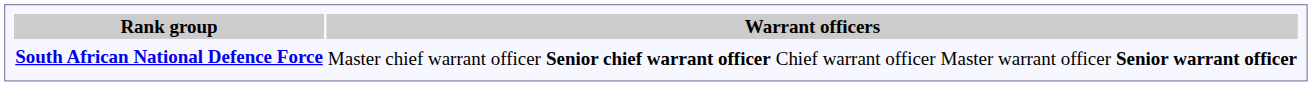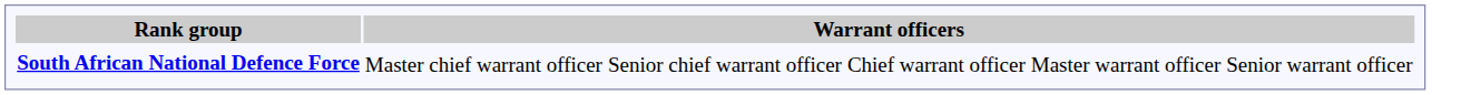Master chief warrant officer | column 3: bold -> normal
Master chief warrant officer | column 6: bold -> normal
